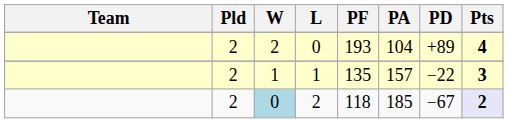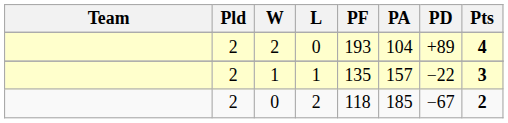row 4 | W: lightblue background -> no background
row 4 | Pts: lavender background -> no background
